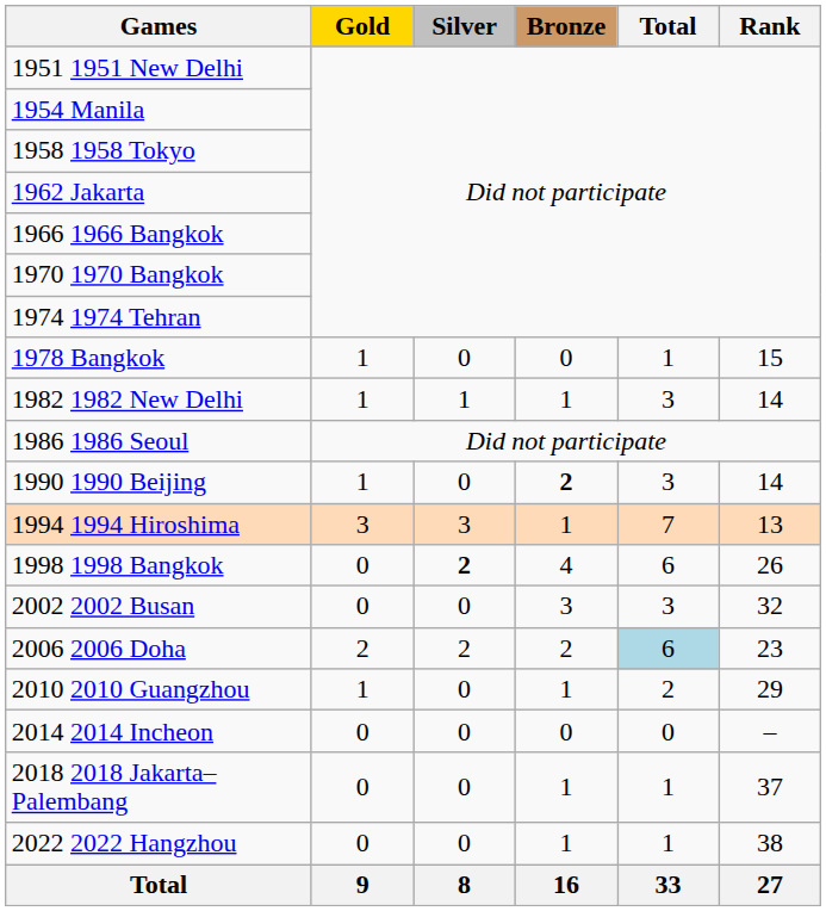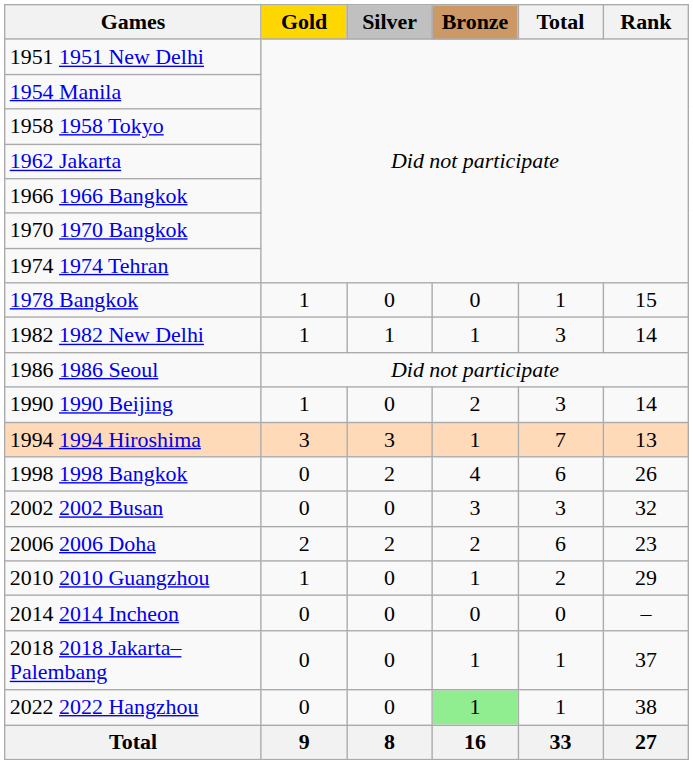1990 1990 Beijing | Bronze: bold -> normal
1998 1998 Bangkok | Silver: bold -> normal
2006 2006 Doha | Total: lightblue background -> no background
2022 2022 Hangzhou | Bronze: no background -> lightgreen background
